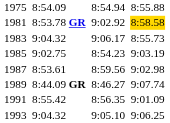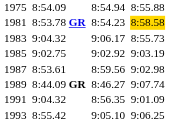1981 | column 3: 9:02.92 -> 8:54.23
1985 | column 3: 8:54.23 -> 9:02.92
1991 | column 2: 8:55.42 -> 9:04.32
1993 | column 2: 9:04.32 -> 8:55.42
